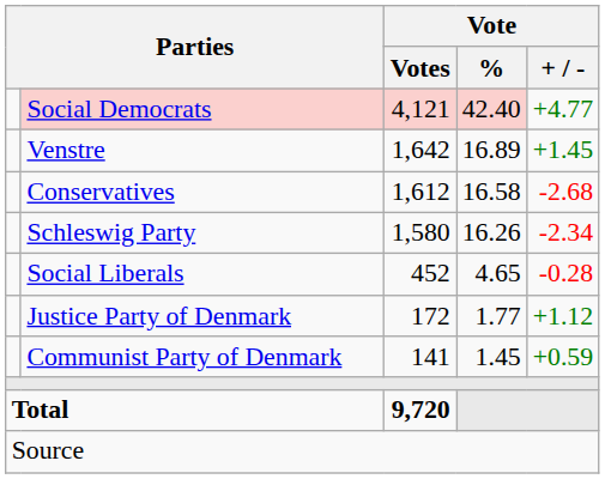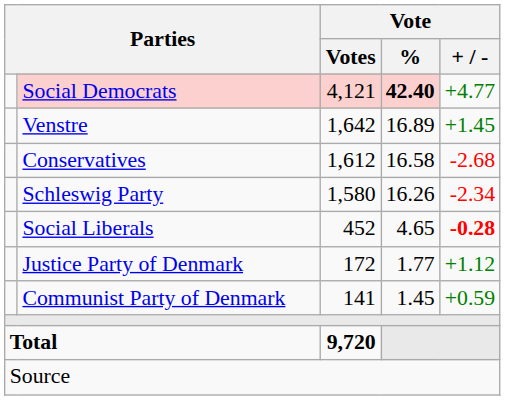Social Democrats | Vote / %: normal -> bold
Social Liberals | Vote / + / -: normal -> bold
